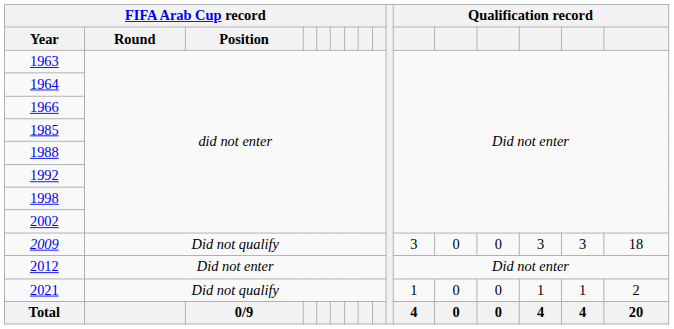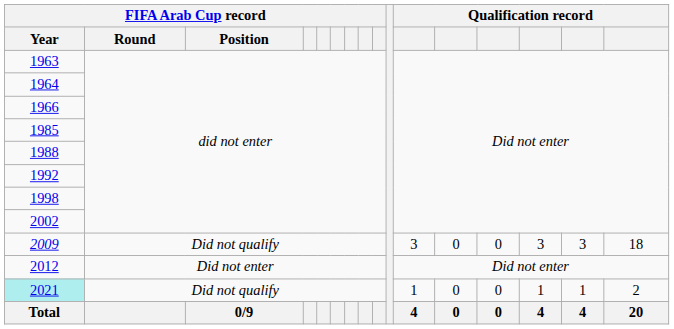2021 | FIFA Arab Cup record / Year: no background -> paleturquoise background
